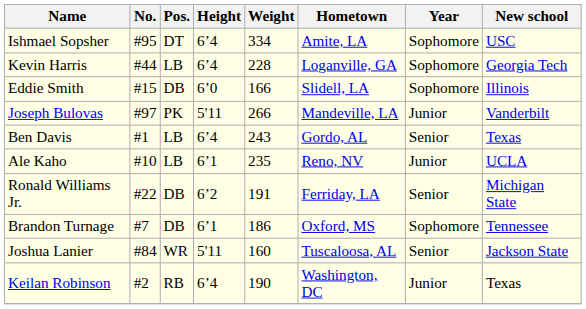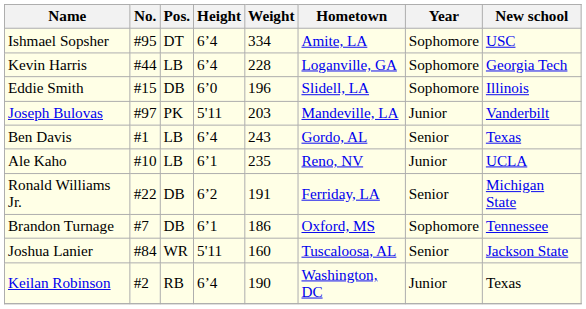Eddie Smith | Weight: 166 -> 196
Joseph Bulovas | Weight: 266 -> 203
